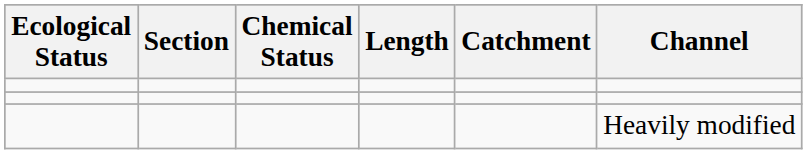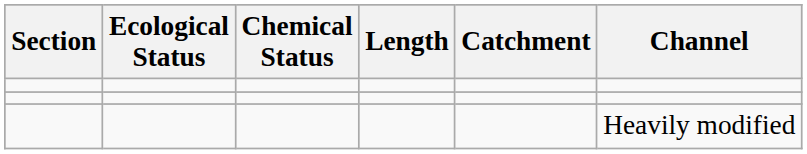columns swapped: Section <-> Ecological Status
